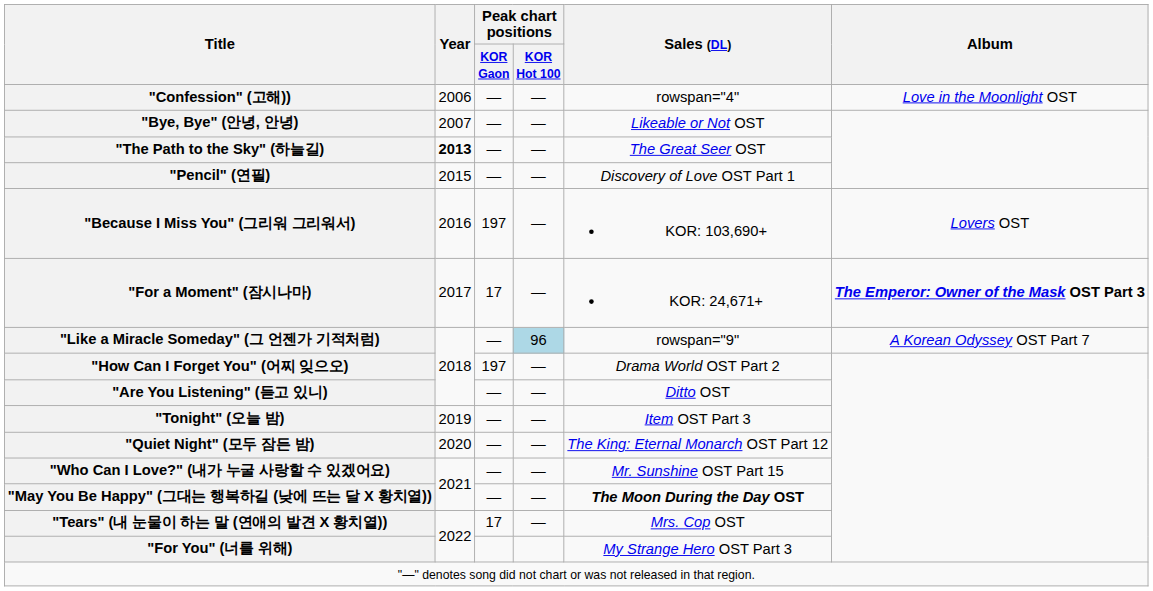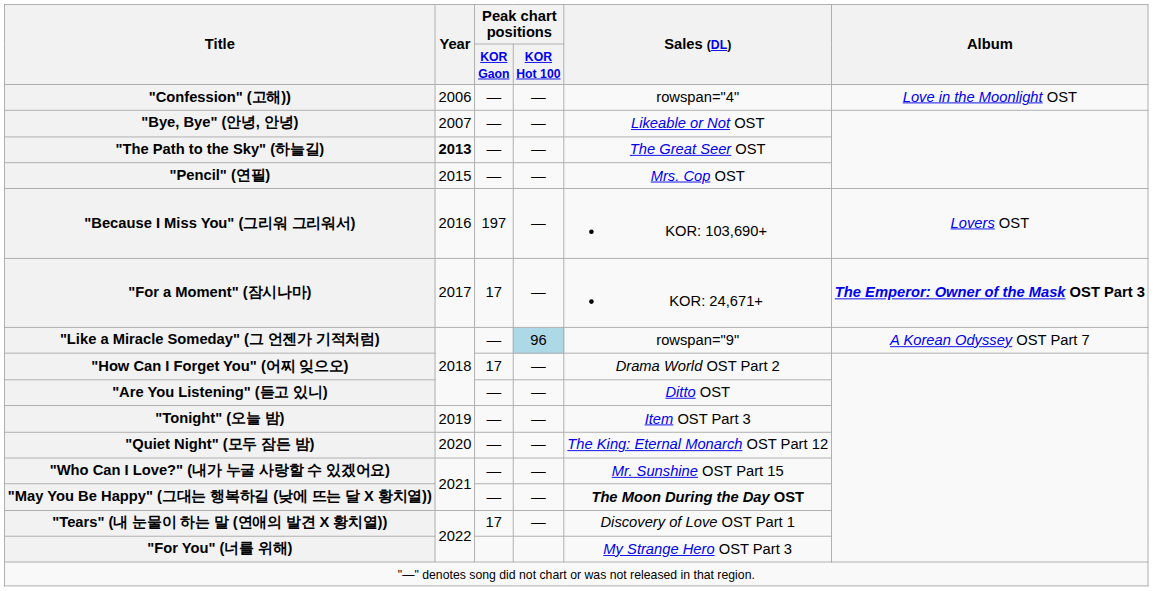"Pencil" (연필) | Sales (DL): Discovery of Love OST Part 1 -> Mrs. Cop OST
"How Can I Forget You" (어찌 잊으오) | Peak chart positions / KOR Gaon: 197 -> 17
"Tears" (내 눈물이 하는 말 (연애의 발견 X 황치열)) | Sales (DL): Mrs. Cop OST -> Discovery of Love OST Part 1
